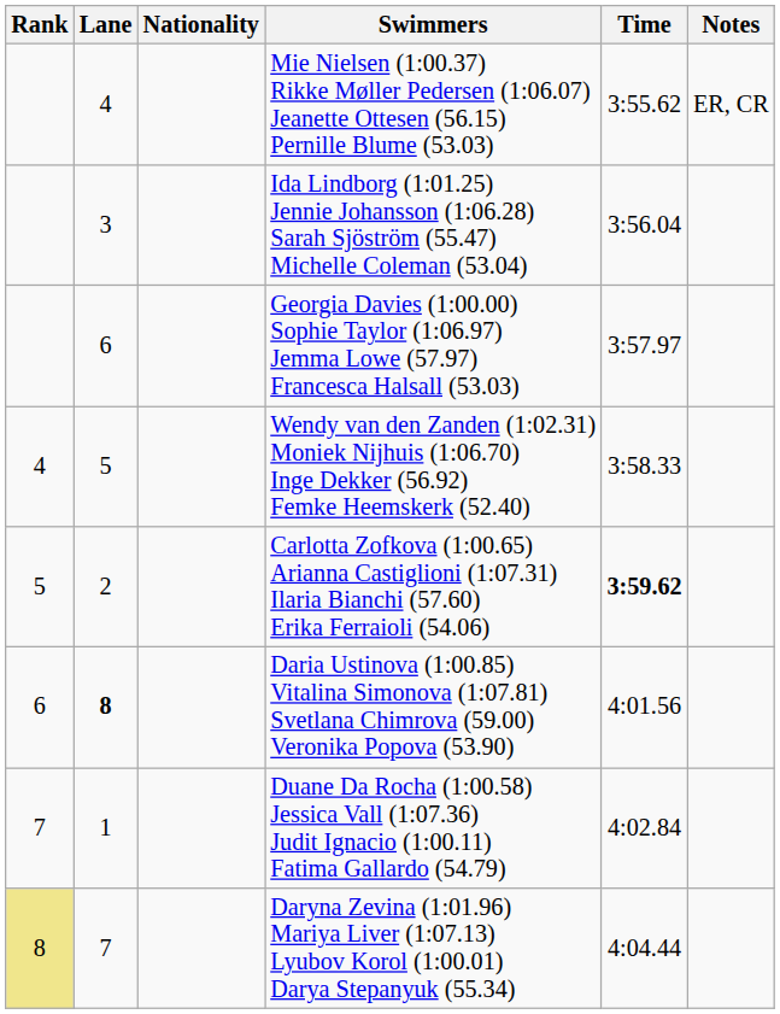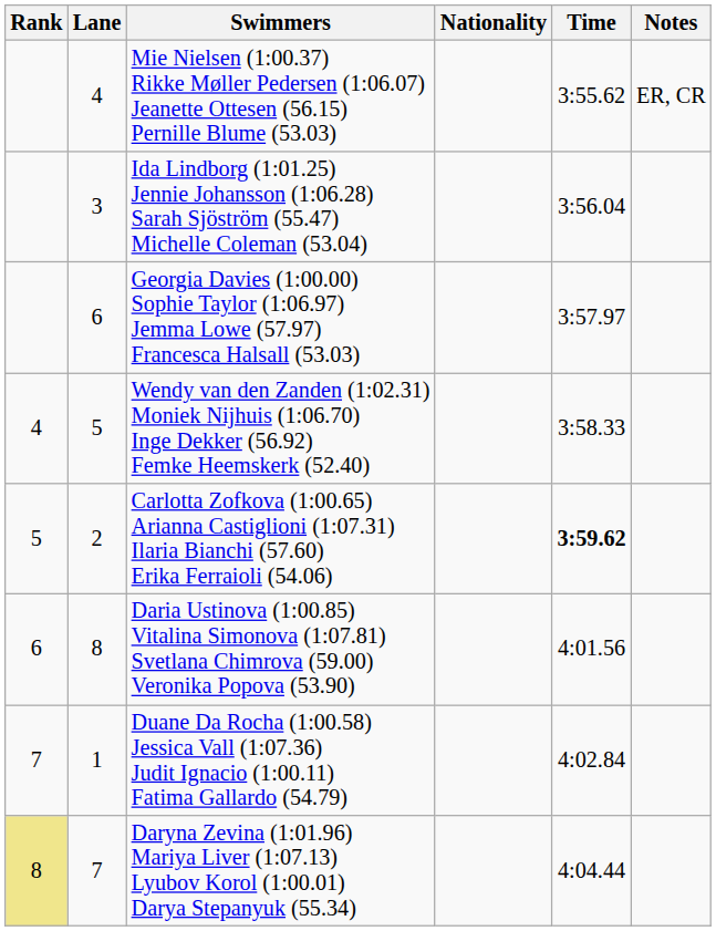columns swapped: Nationality <-> Swimmers
row 7 | Lane: bold -> normal
